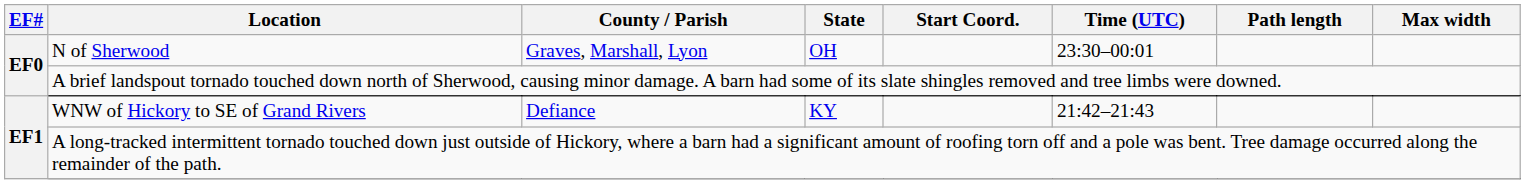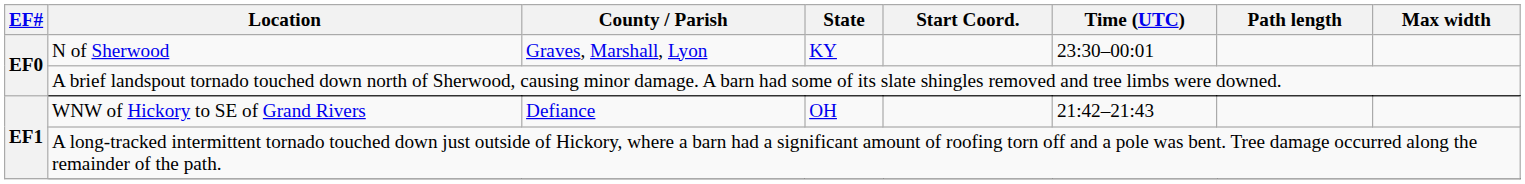N of Sherwood | State: OH -> KY
WNW of Hickory to SE of Grand Rivers | State: KY -> OH
